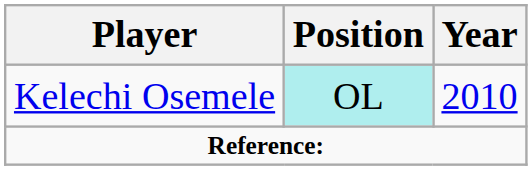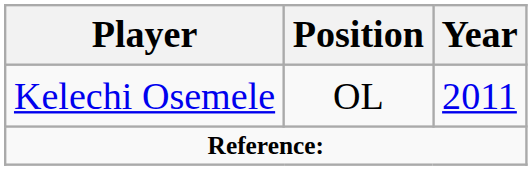Kelechi Osemele | Position: paleturquoise background -> no background
Kelechi Osemele | Year: 2010 -> 2011
